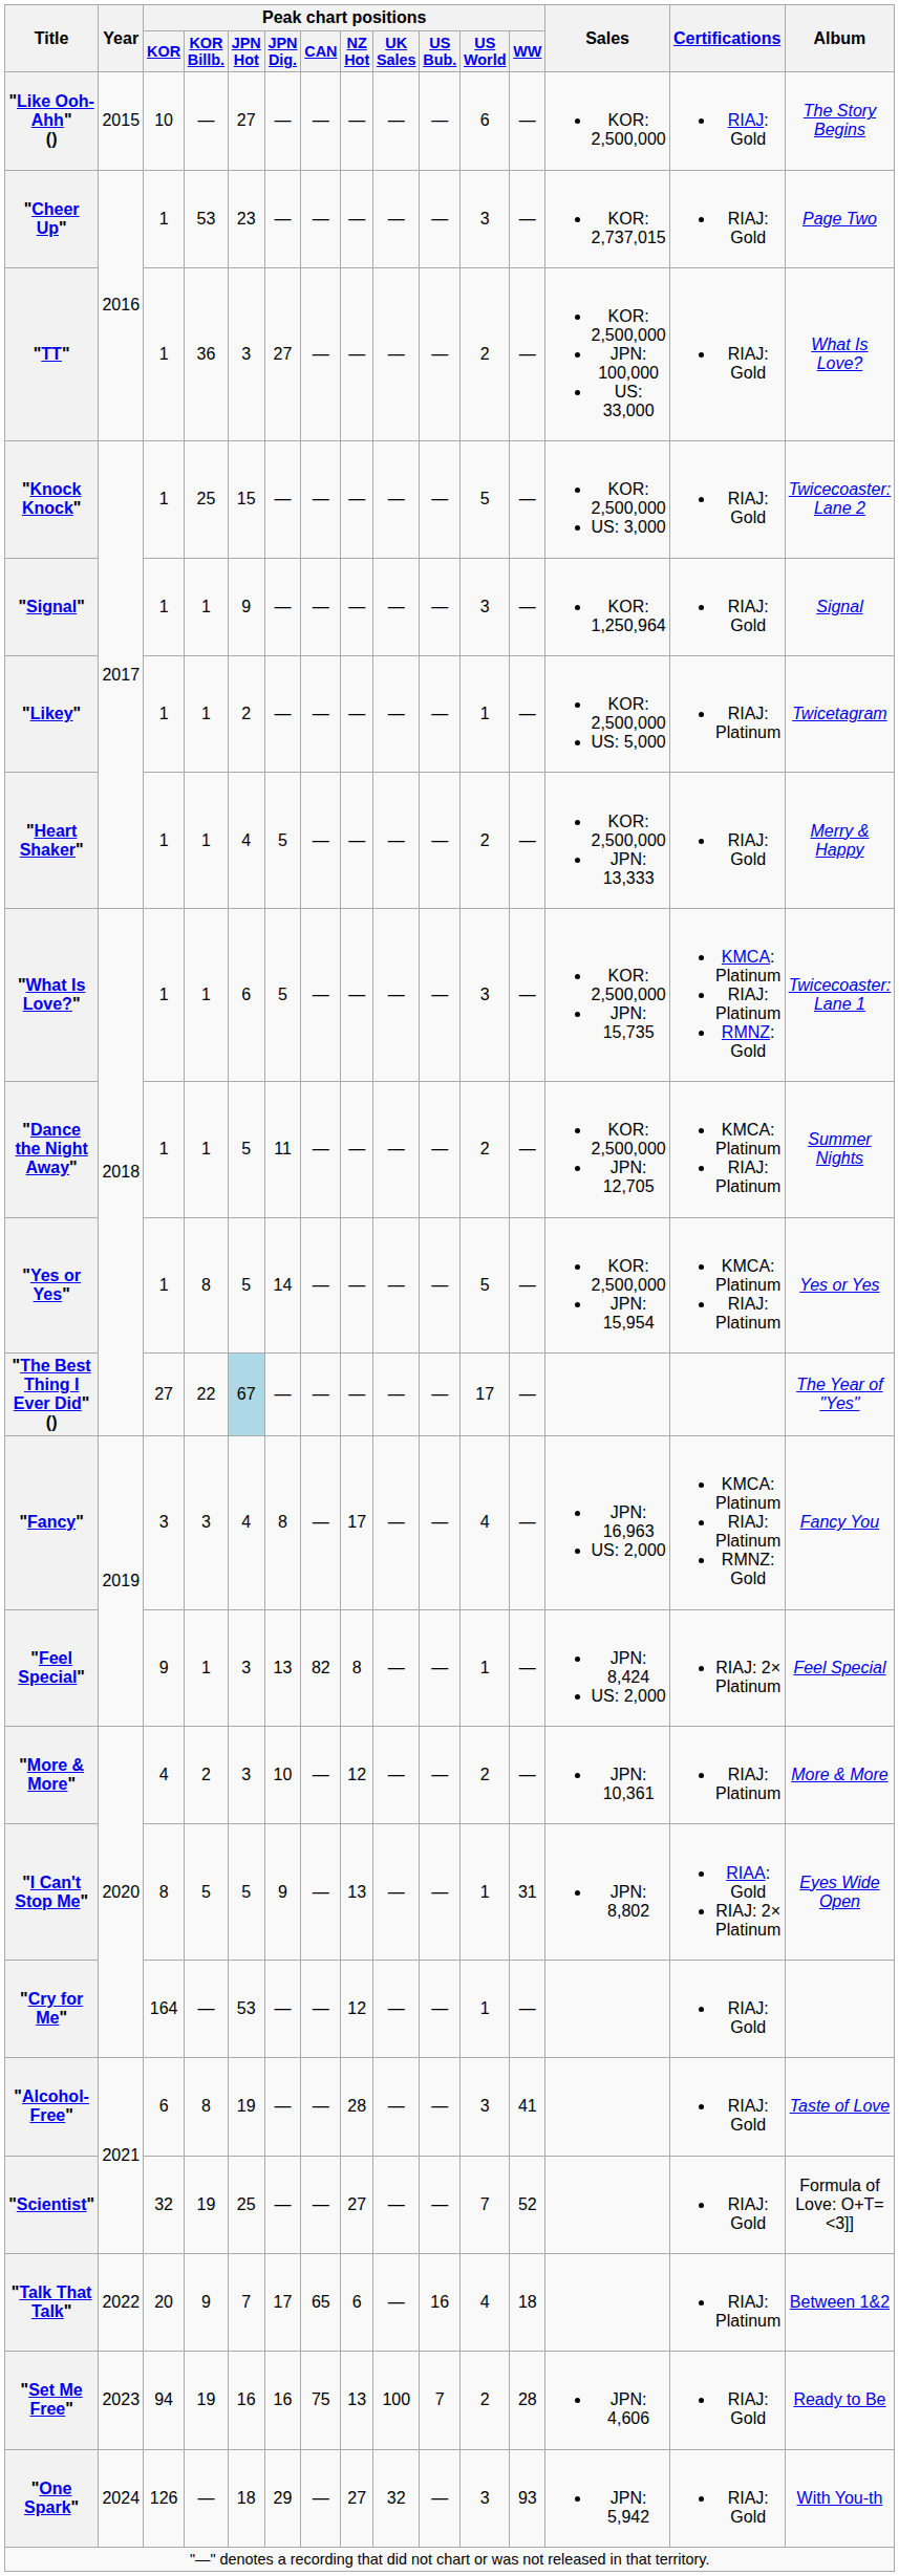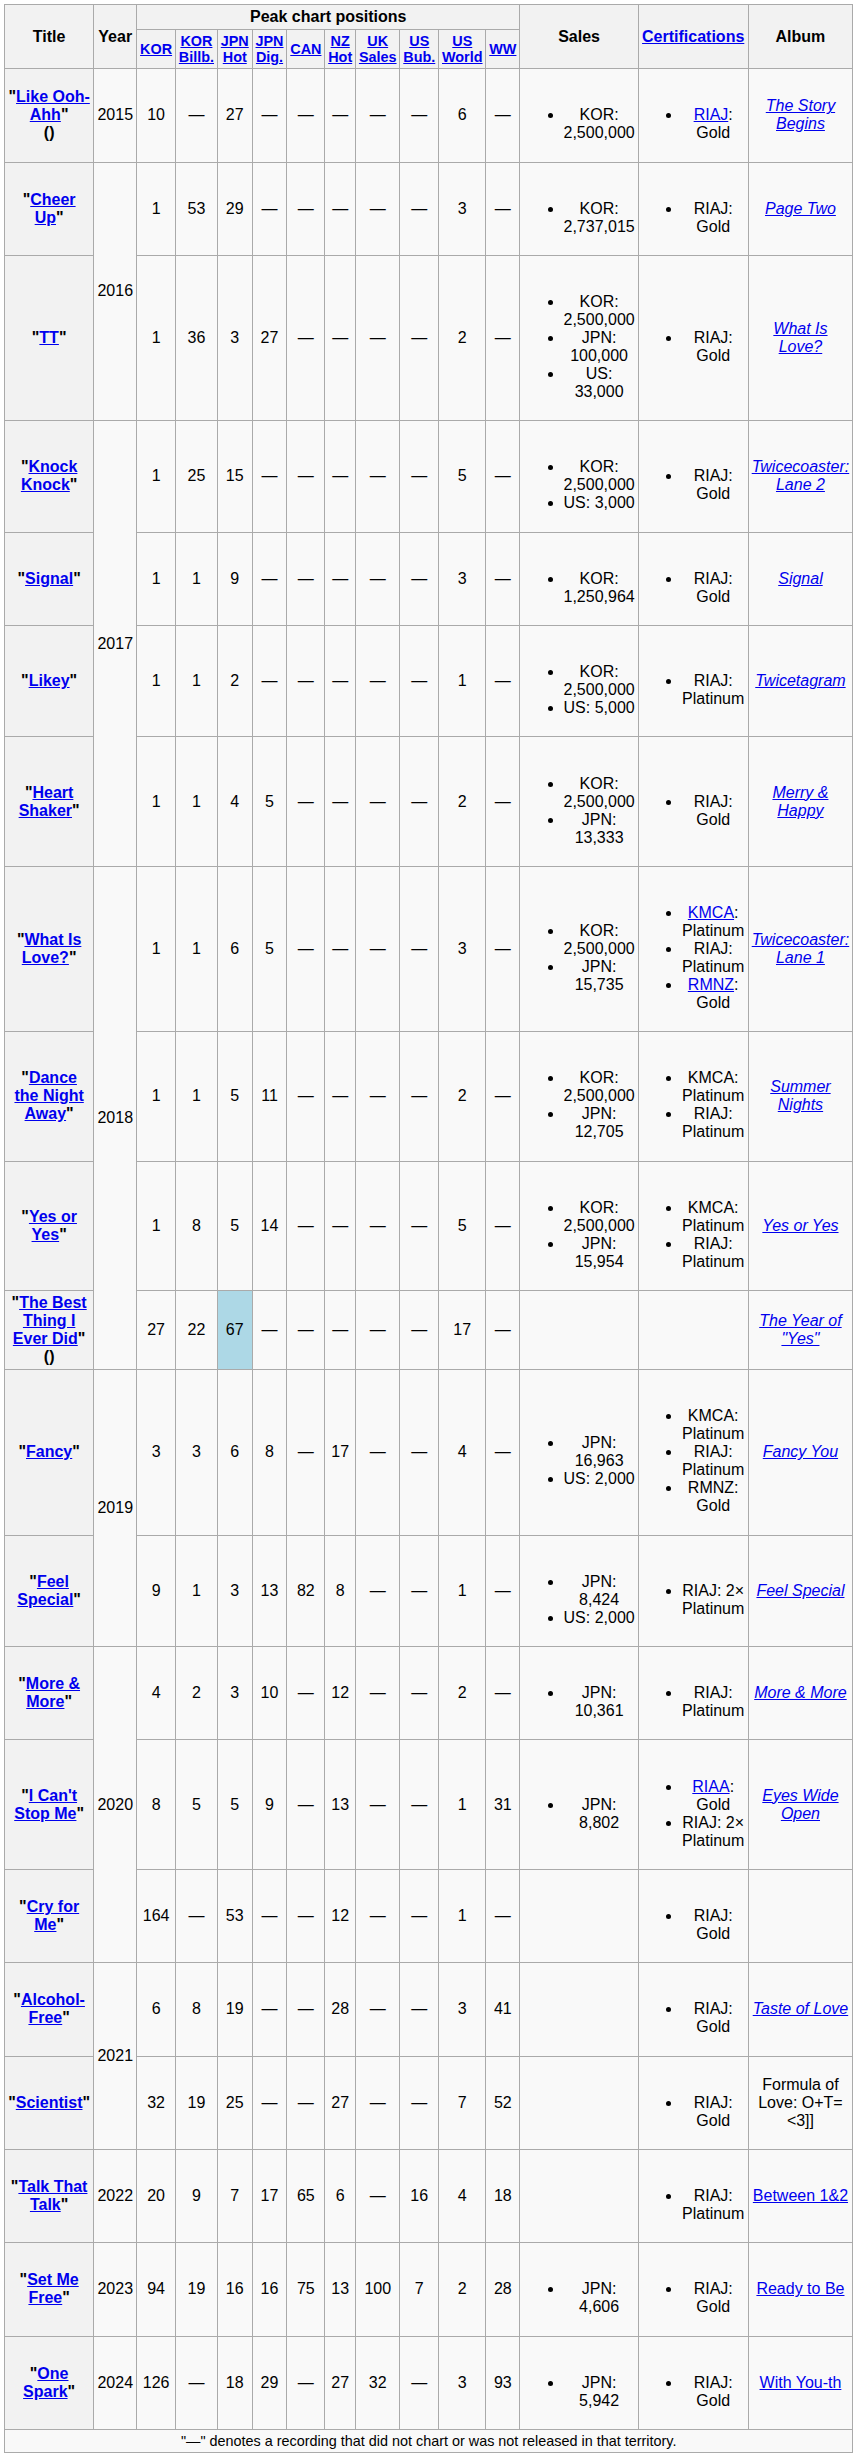"Cheer Up" | Peak chart positions / JPN Hot: 23 -> 29
"Fancy" | Peak chart positions / JPN Hot: 4 -> 6
